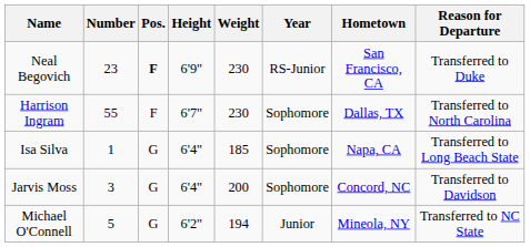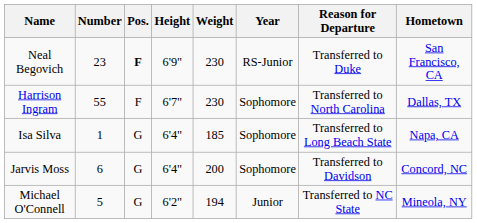columns swapped: Hometown <-> Reason for Departure
Jarvis Moss | Number: 3 -> 6
